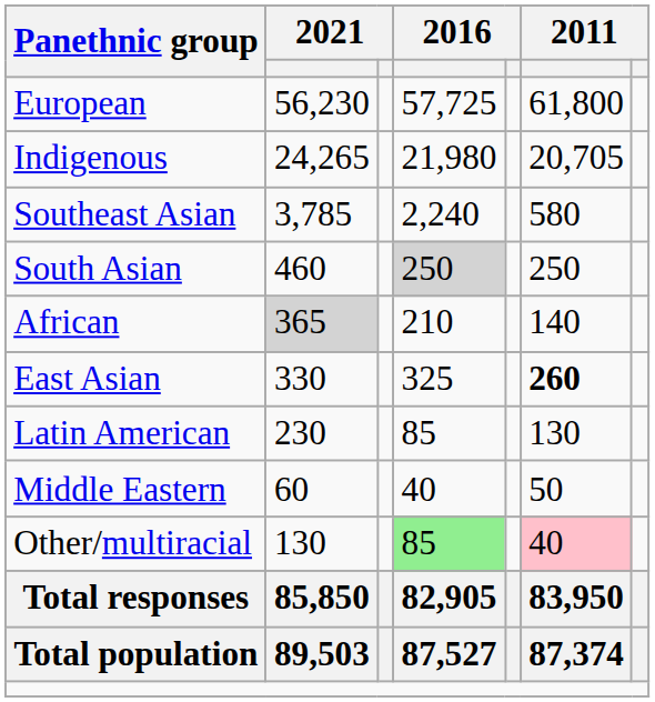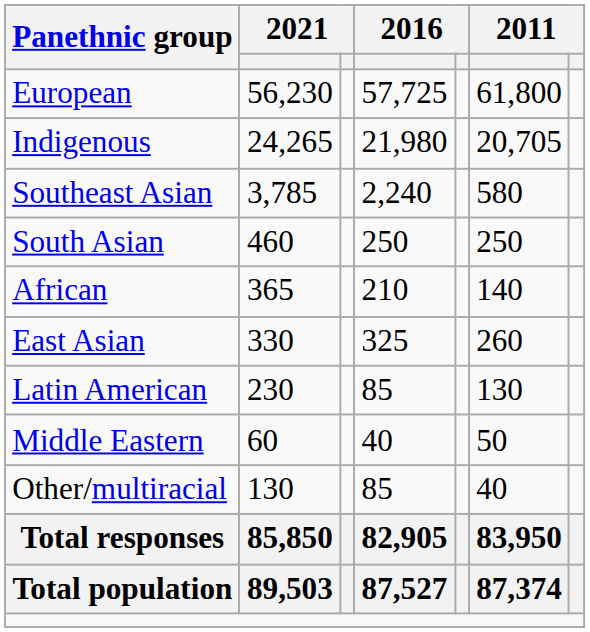South Asian | column 4: lightgrey background -> no background
African | column 2: lightgrey background -> no background
East Asian | column 6: bold -> normal
Other/multiracial | column 4: lightgreen background -> no background
Other/multiracial | column 6: pink background -> no background
